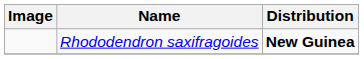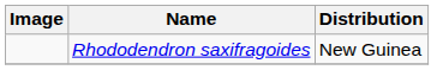Rhododendron saxifragoides | Distribution: bold -> normal
